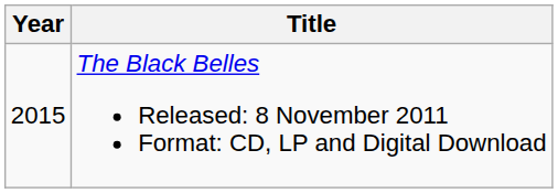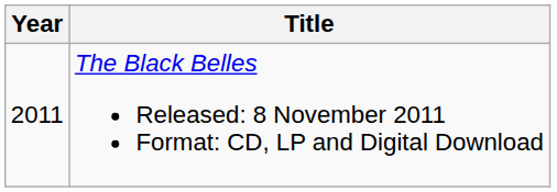row 2 | Year: 2015 -> 2011
